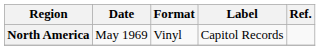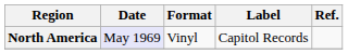North America | Date: no background -> lavender background
